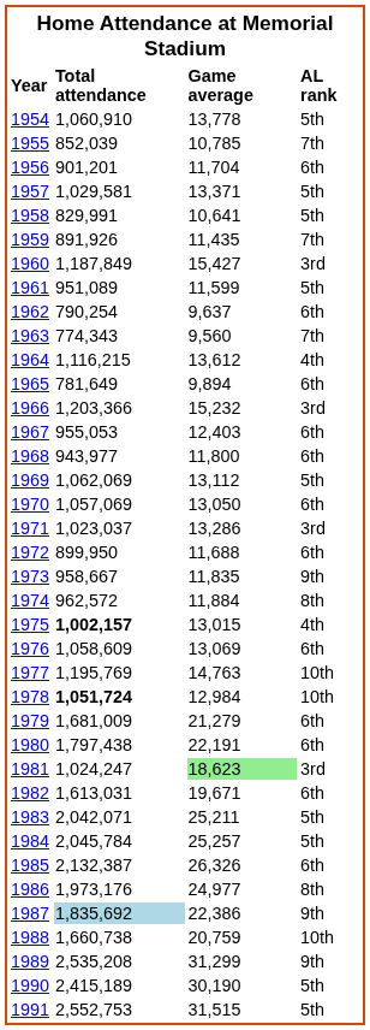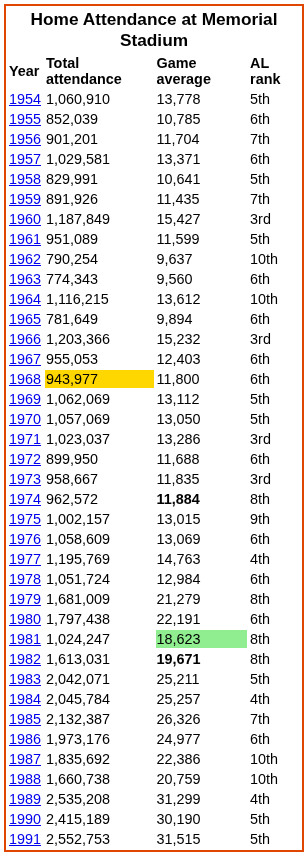1955 | column 4: 7th -> 6th
1956 | column 4: 6th -> 7th
1957 | column 4: 5th -> 6th
1962 | column 4: 6th -> 10th
1963 | column 4: 7th -> 6th
1964 | column 4: 4th -> 10th
1968 | column 2: no background -> gold background
1970 | column 4: 6th -> 5th
1973 | column 4: 9th -> 3rd
1974 | column 3: normal -> bold
1975 | column 2: bold -> normal
1975 | column 4: 4th -> 9th
1977 | column 4: 10th -> 4th
1978 | column 2: bold -> normal
1978 | column 4: 10th -> 6th
1979 | column 4: 6th -> 8th
1981 | column 4: 3rd -> 8th
1982 | column 3: normal -> bold
1982 | column 4: 6th -> 8th
1984 | column 4: 5th -> 4th
1985 | column 4: 6th -> 7th
1986 | column 4: 8th -> 6th
1987 | column 2: lightblue background -> no background
1987 | column 4: 9th -> 10th
1989 | column 4: 9th -> 4th
